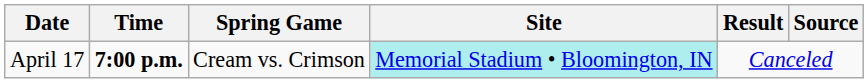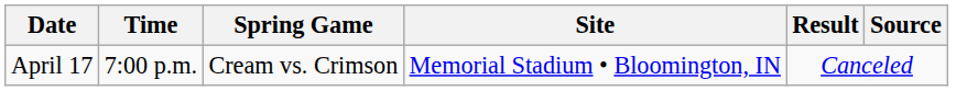April 17 | Time: bold -> normal
April 17 | Site: paleturquoise background -> no background
